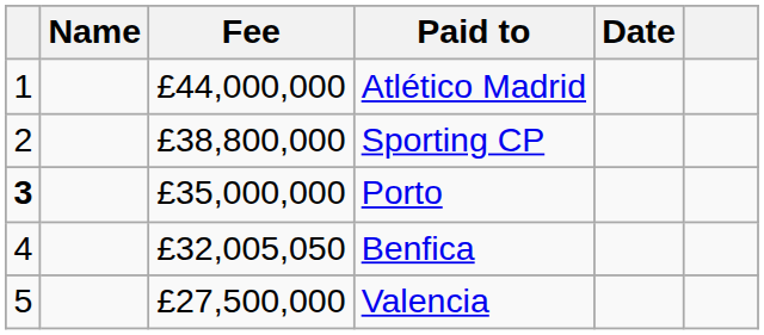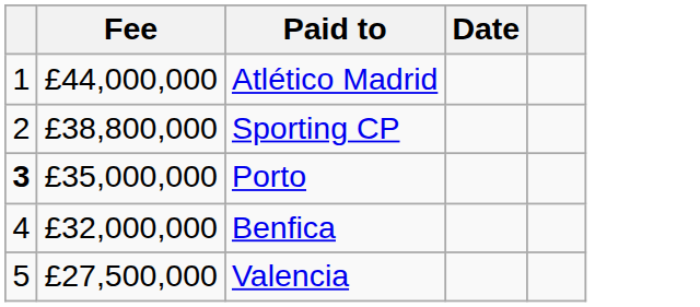- column: Name
Benfica | Fee: £32,005,050 -> £32,000,000
